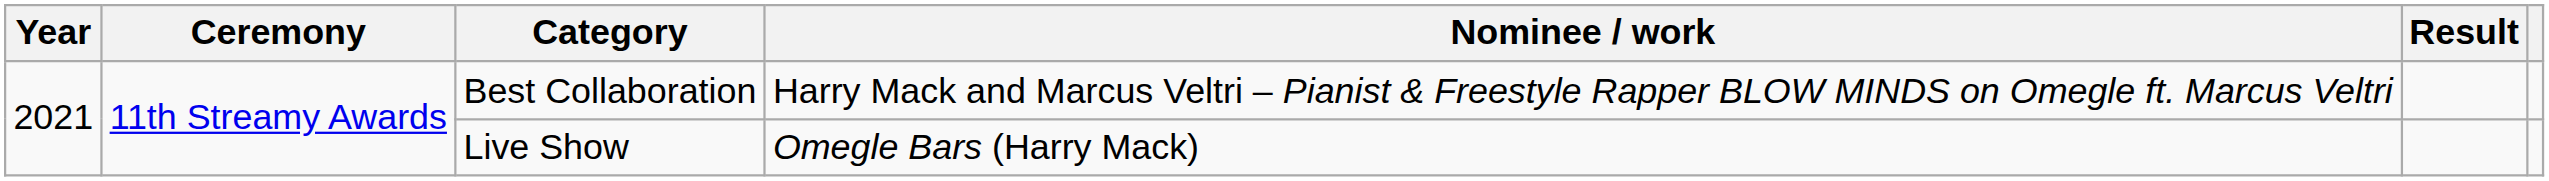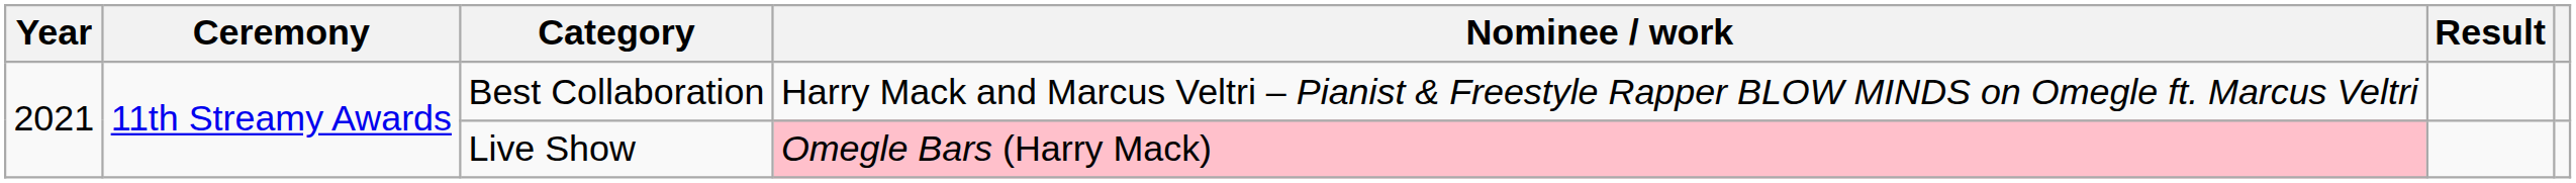Live Show | Nominee / work: no background -> pink background
